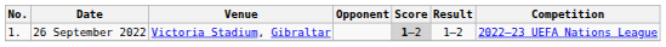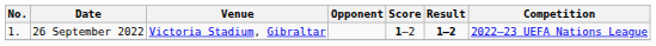26 September 2022 | Score: lightgrey background -> no background
26 September 2022 | Result: normal -> bold
